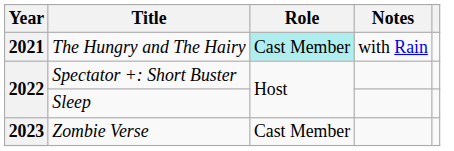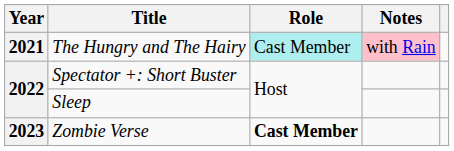The Hungry and The Hairy | Notes: no background -> pink background
Zombie Verse | Role: normal -> bold
